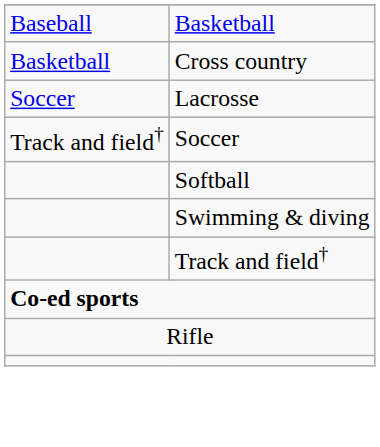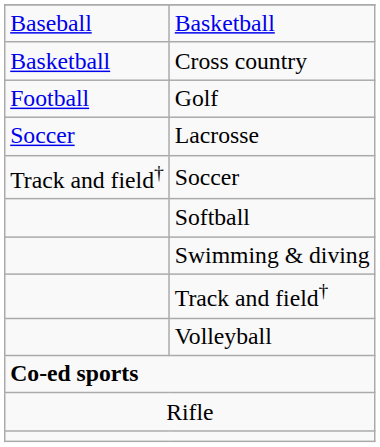+ row: Football | Golf
+ row: Volleyball
